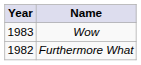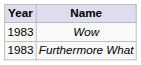Furthermore What | Year: 1982 -> 1983
